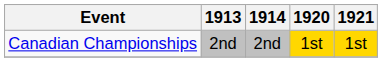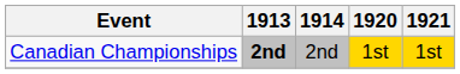Canadian Championships | 1913: normal -> bold
